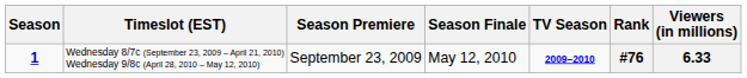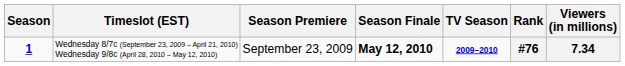row 2 | Season Finale: normal -> bold
row 2 | Viewers (in millions): 6.33 -> 7.34
